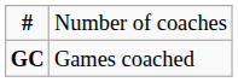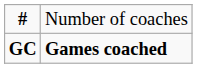GC | column 2: normal -> bold
